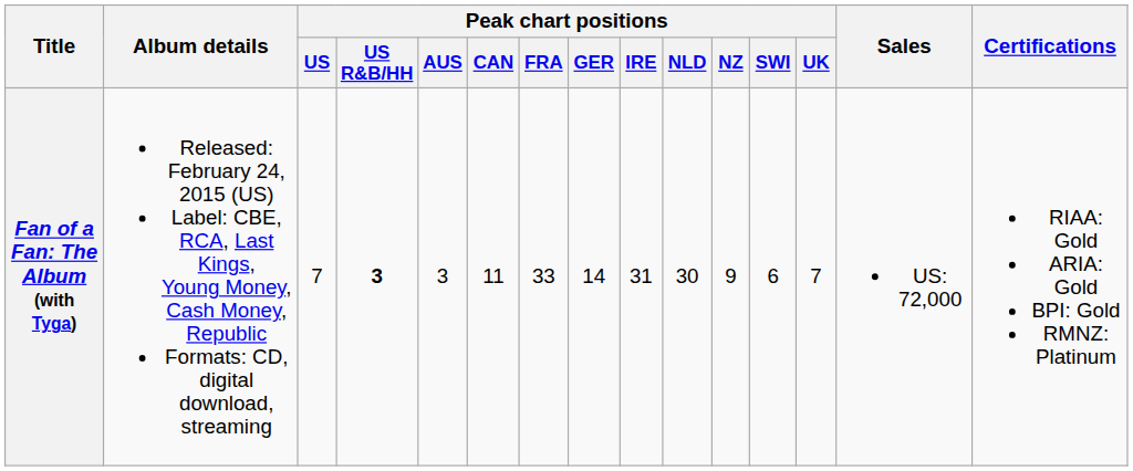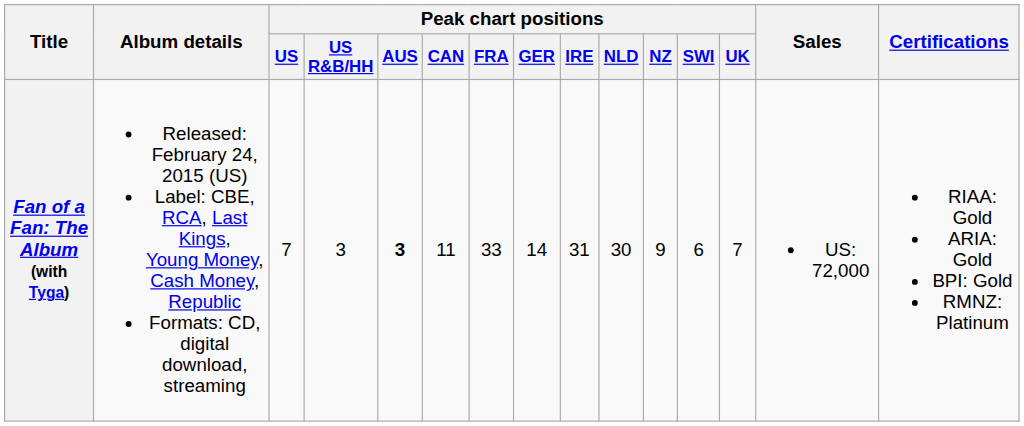Fan of a Fan: The Album (with Tyga) | Peak chart positions / US R&B/HH: bold -> normal
Fan of a Fan: The Album (with Tyga) | Peak chart positions / AUS: normal -> bold
